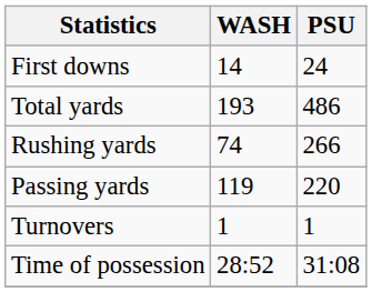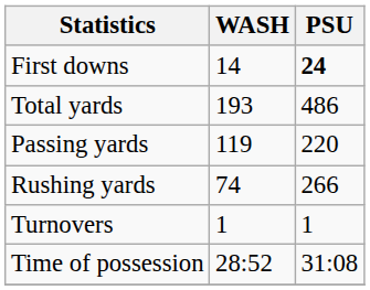First downs | PSU: normal -> bold
rows swapped: Rushing yards <-> Passing yards
